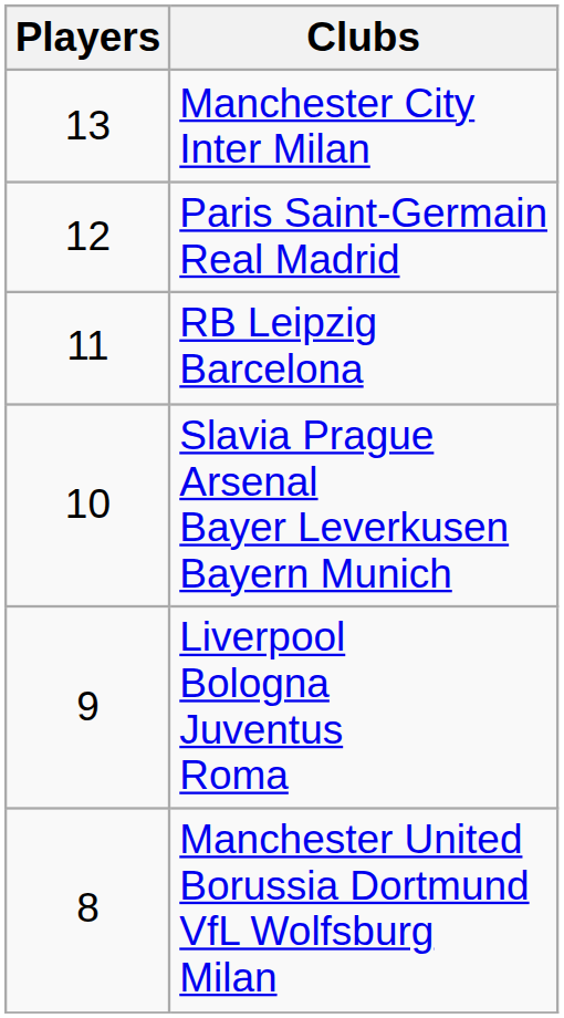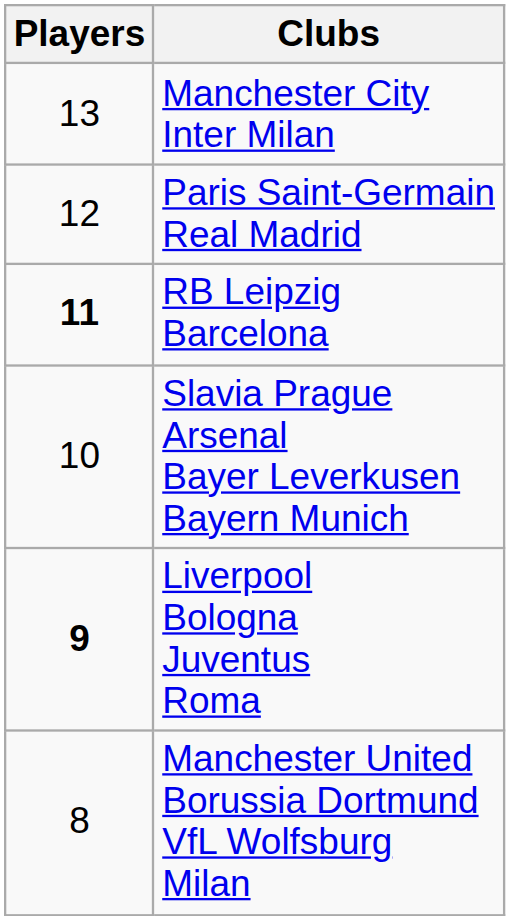RB Leipzig Barcelona | Players: normal -> bold
Liverpool Bologna Juventus Roma | Players: normal -> bold
